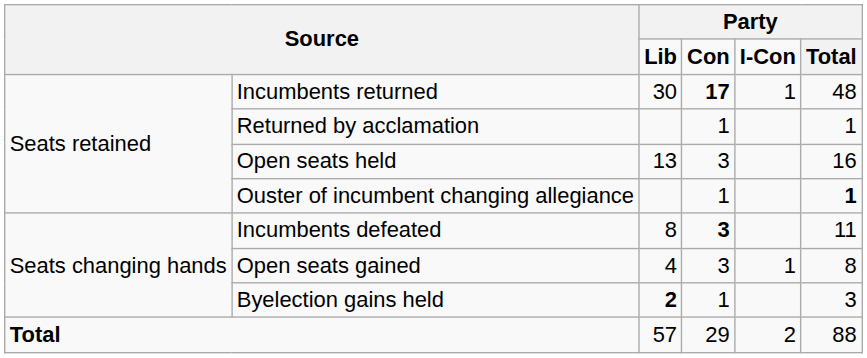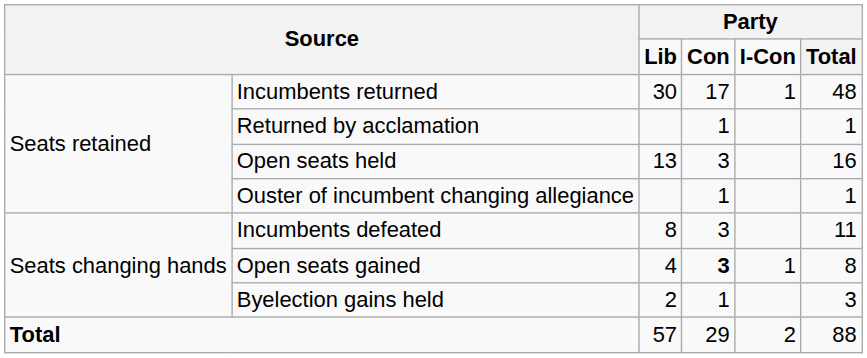Incumbents returned | column 4: bold -> normal
Ouster of incumbent changing allegiance | column 6: bold -> normal
Incumbents defeated | column 4: bold -> normal
Open seats gained | column 4: normal -> bold
Byelection gains held | column 3: bold -> normal
